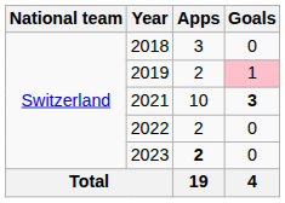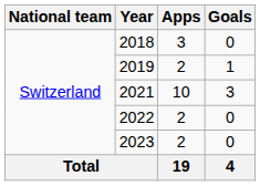2019 | Goals: pink background -> no background
2021 | Goals: bold -> normal
2023 | Apps: bold -> normal
